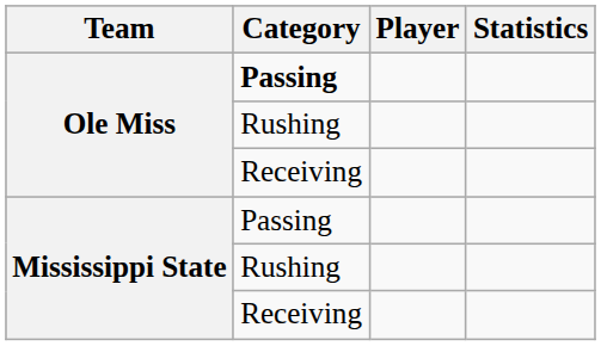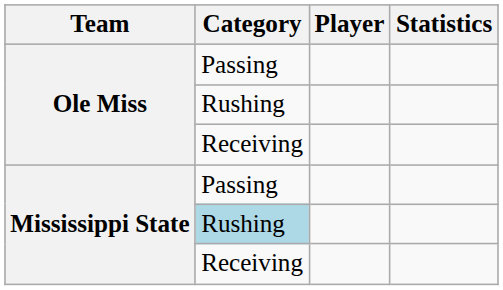Ole Miss / Passing | Category: bold -> normal
Mississippi State / Rushing | Category: no background -> lightblue background
